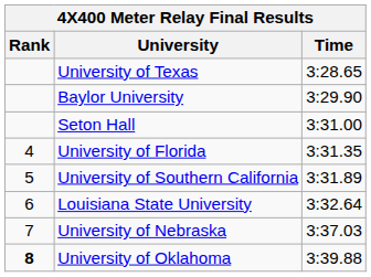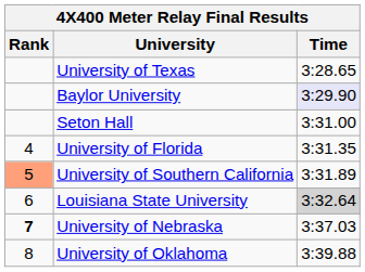Baylor University | Time: no background -> lavender background
University of Southern California | Rank: no background -> lightsalmon background
Louisiana State University | Time: no background -> lightgrey background
University of Nebraska | Rank: normal -> bold
University of Oklahoma | Rank: bold -> normal
